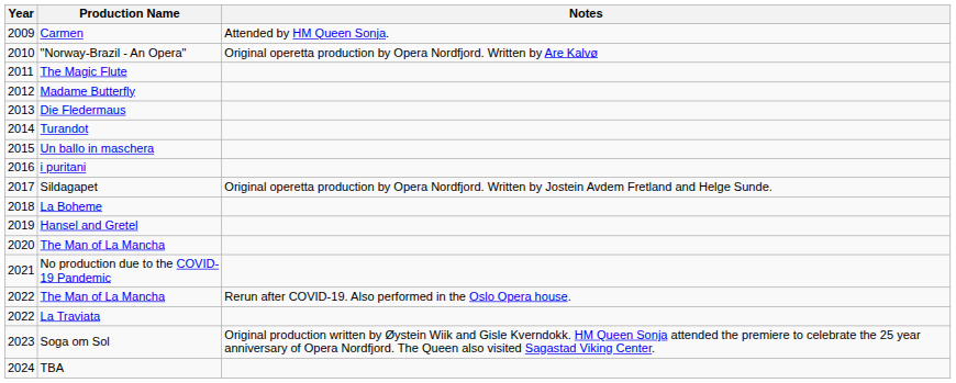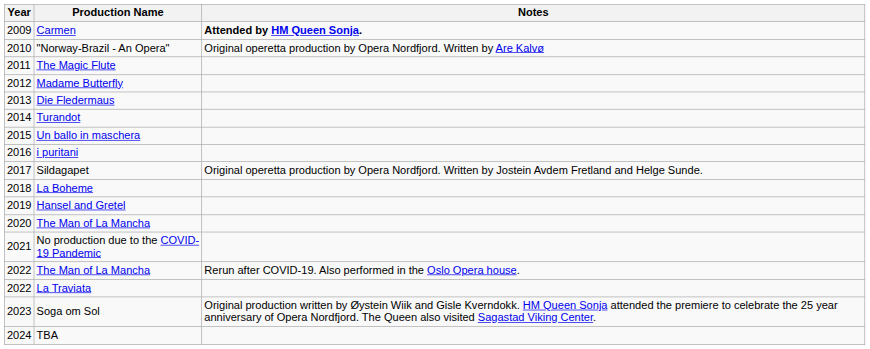Carmen | Notes: normal -> bold
